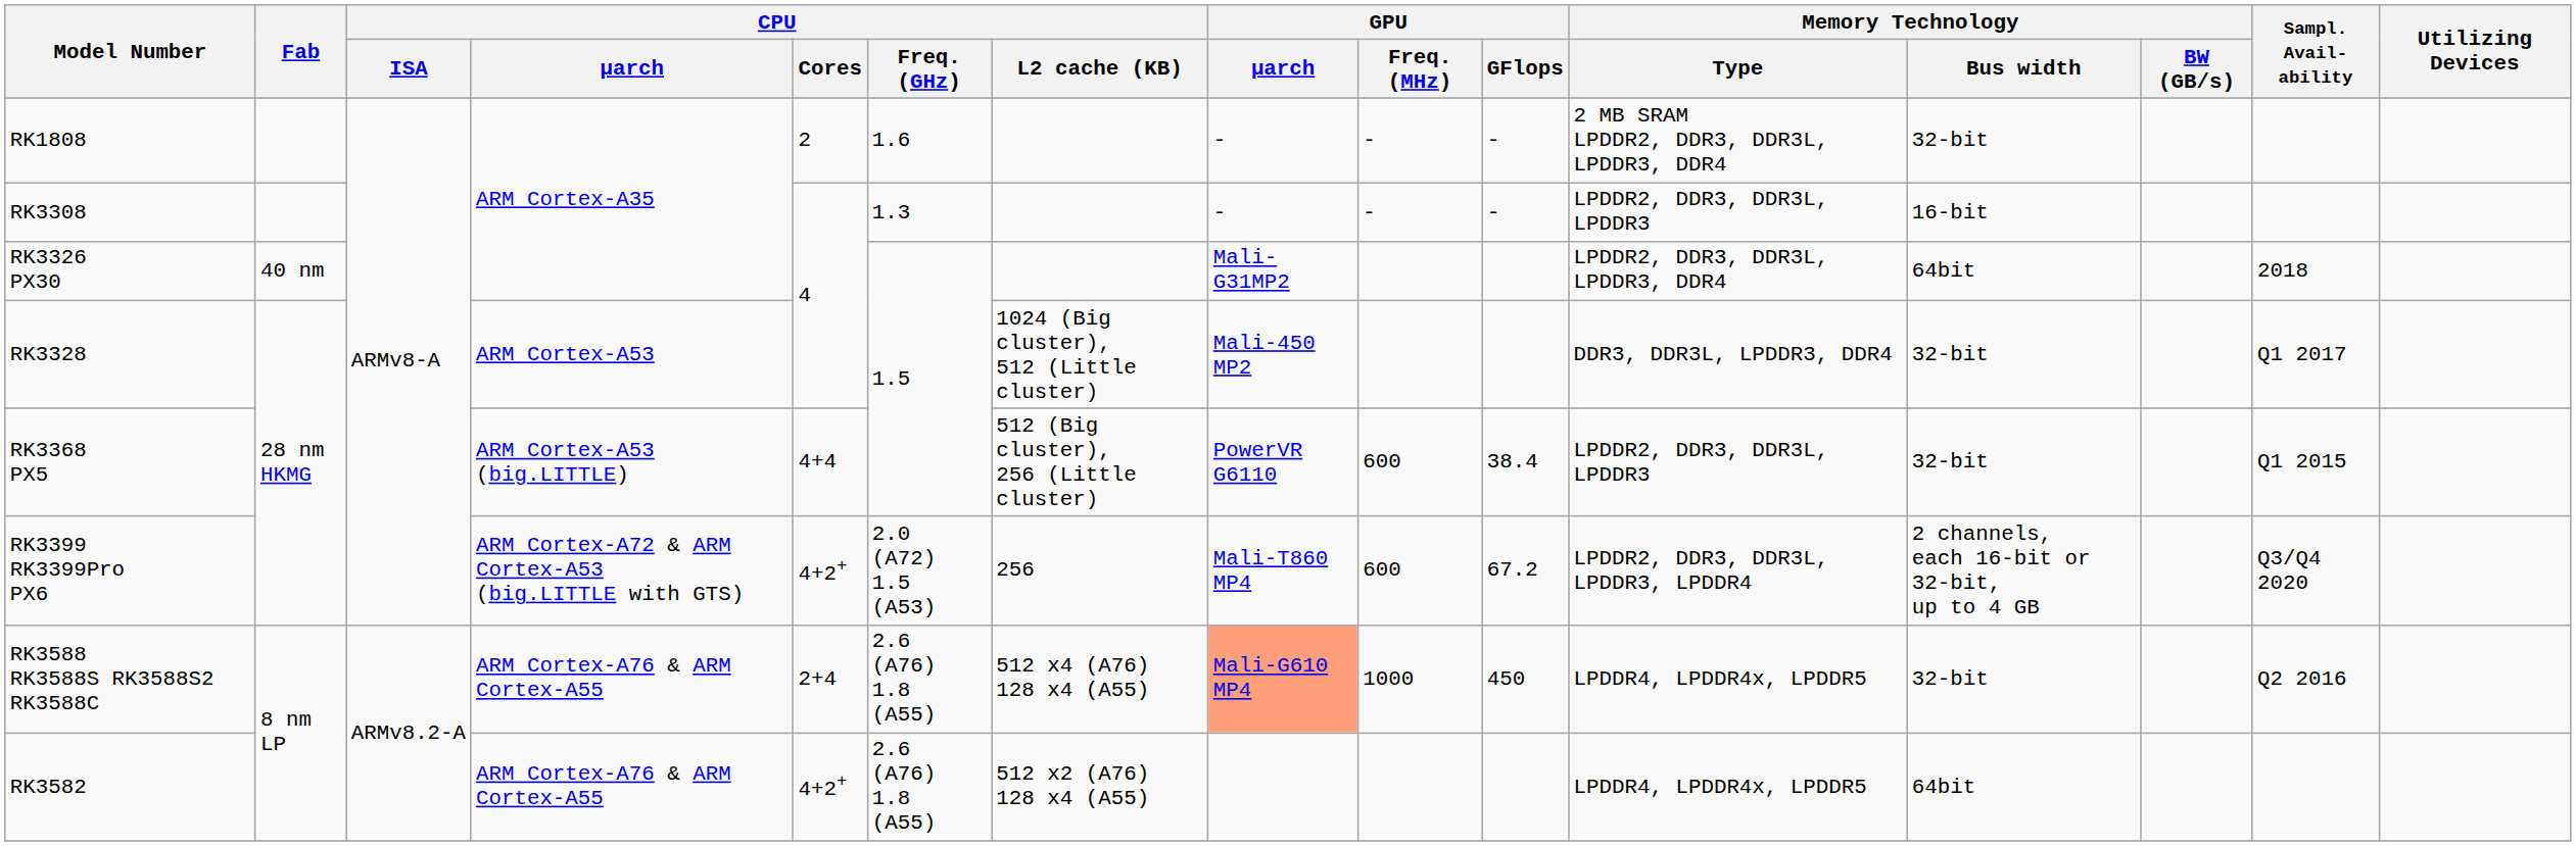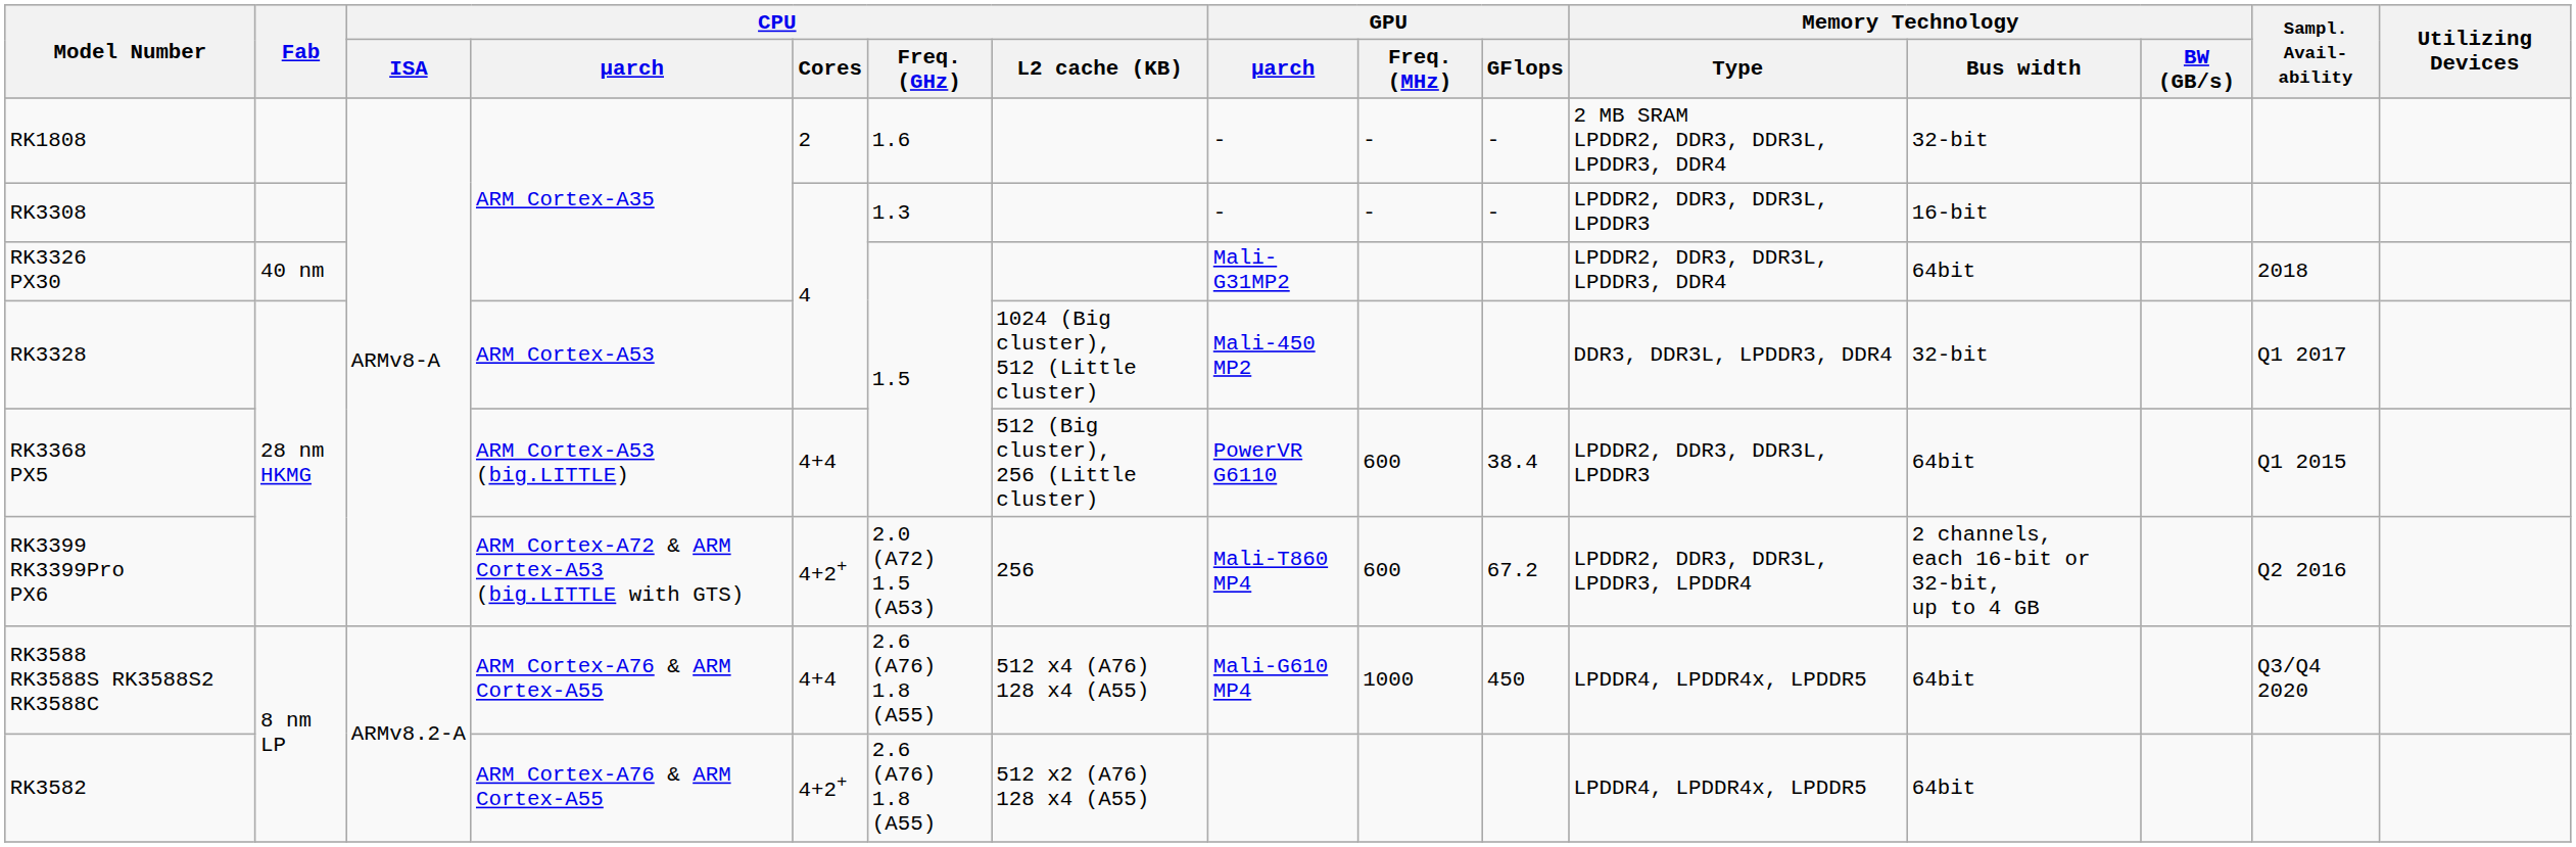RK3368 PX5 | Memory Technology / Bus width: 32-bit -> 64bit
RK3399 RK3399Pro PX6 | Sampl. Avail- ability: Q3/Q4 2020 -> Q2 2016
RK3588 RK3588S RK3588S2 RK3588C | CPU / Cores: 2+4 -> 4+4
RK3588 RK3588S RK3588S2 RK3588C | GPU / μarch: lightsalmon background -> no background
RK3588 RK3588S RK3588S2 RK3588C | Memory Technology / Bus width: 32-bit -> 64bit
RK3588 RK3588S RK3588S2 RK3588C | Sampl. Avail- ability: Q2 2016 -> Q3/Q4 2020
